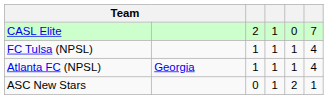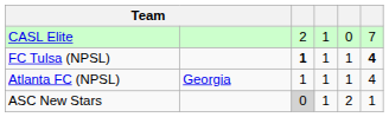FC Tulsa (NPSL) | column 3: normal -> bold
FC Tulsa (NPSL) | column 6: normal -> bold
ASC New Stars | column 3: no background -> lightgrey background
